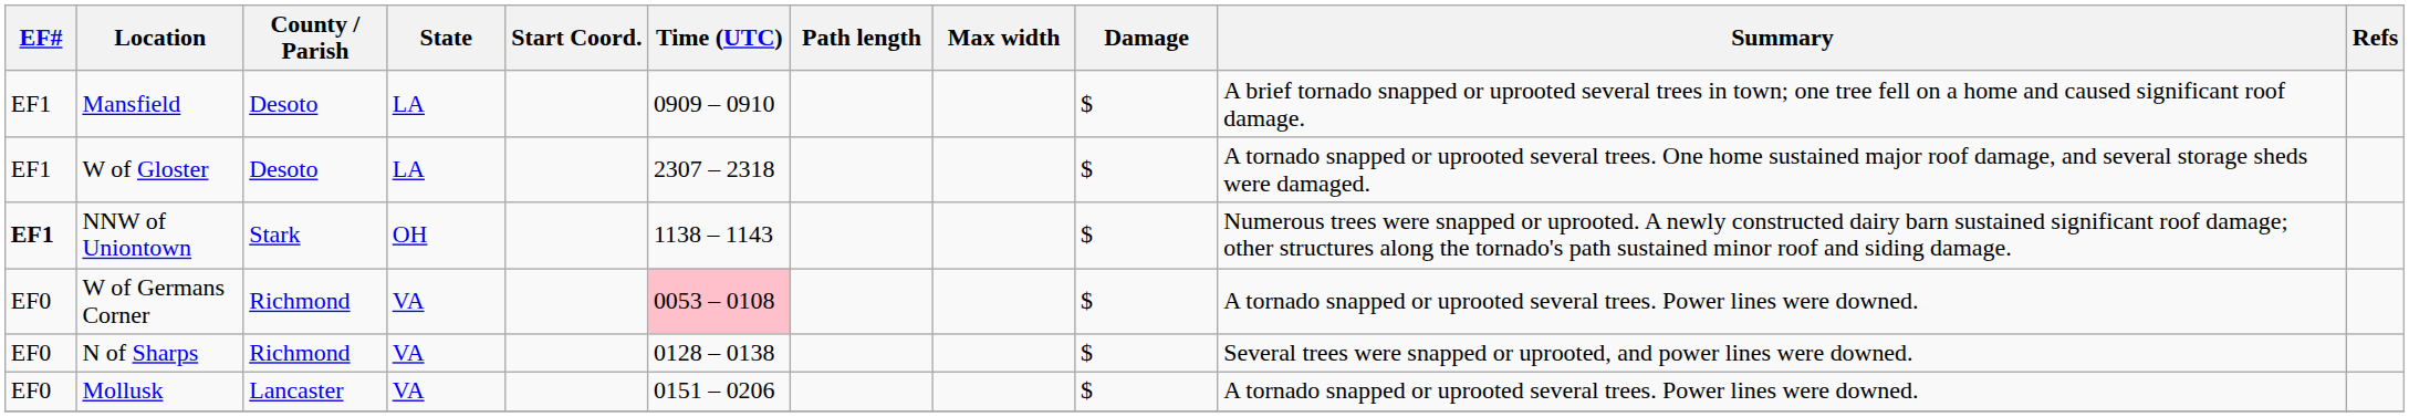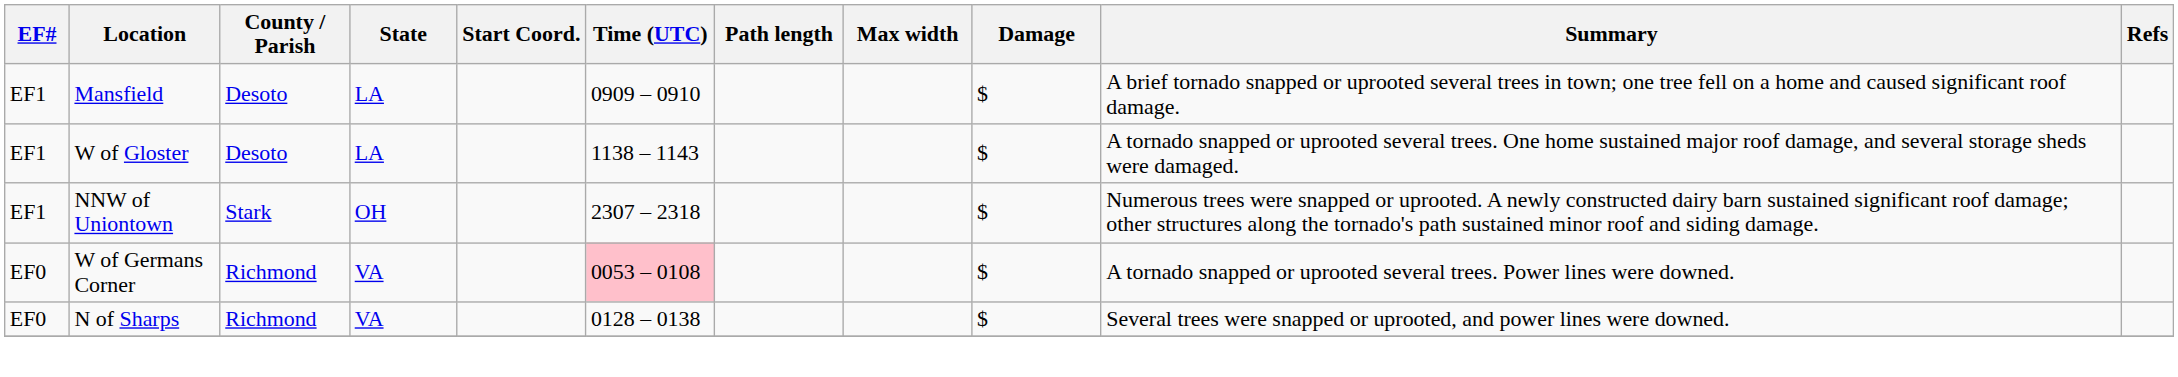W of Gloster | Time (UTC): 2307 – 2318 -> 1138 – 1143
NNW of Uniontown | EF#: bold -> normal
NNW of Uniontown | Time (UTC): 1138 – 1143 -> 2307 – 2318
- row: EF0 | Mollusk | Lancaster | VA | 0151 – 0206 | $ | A tornado snapped or uprooted several trees. Power lines were downed.
